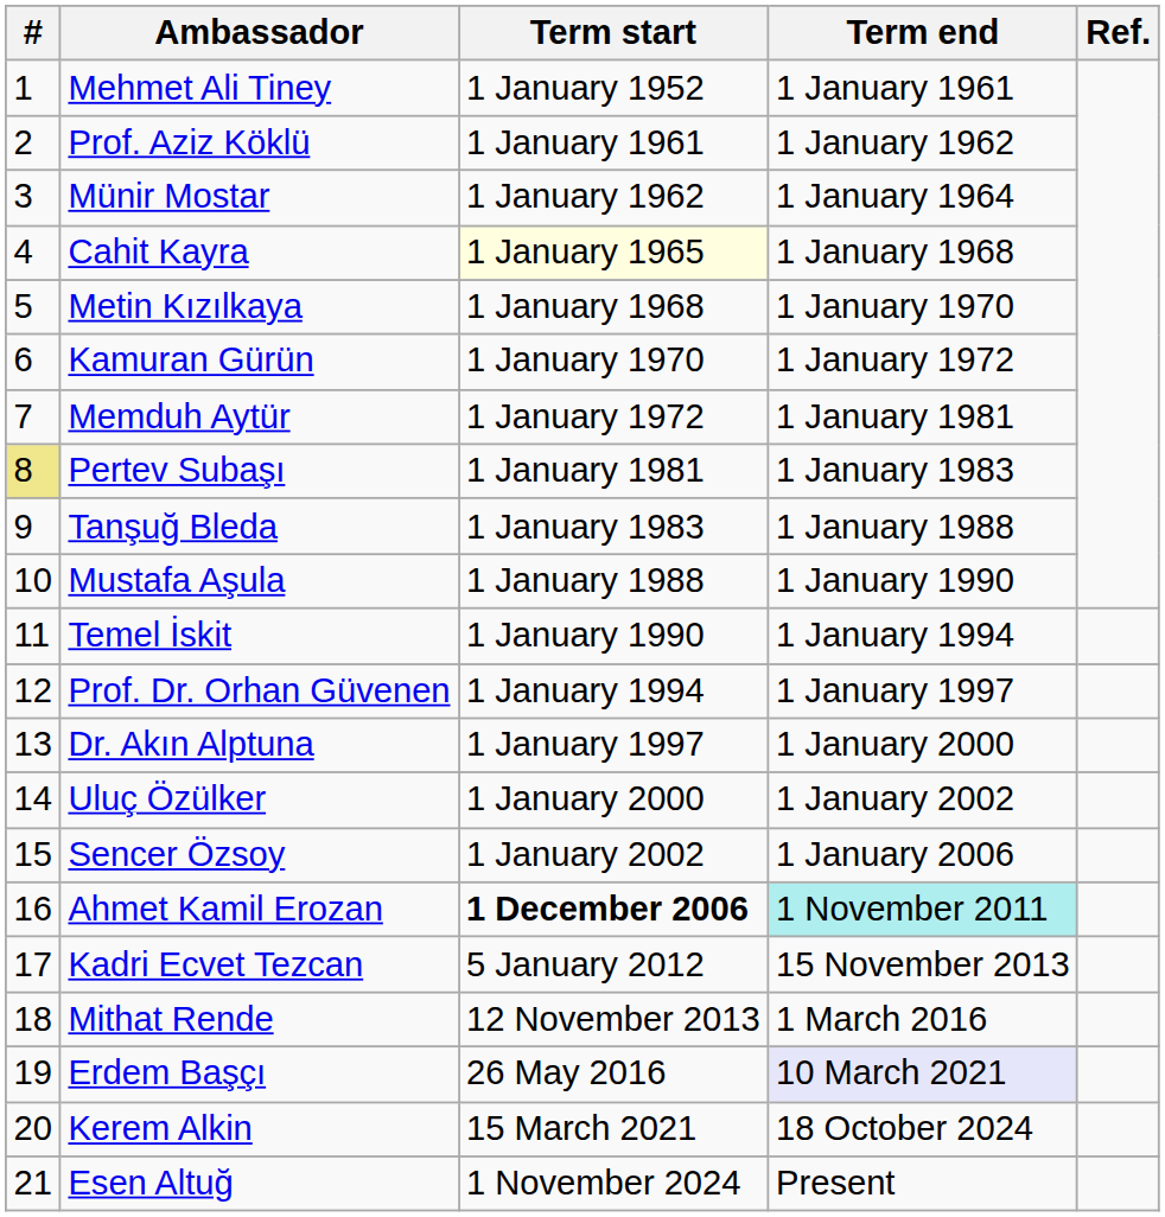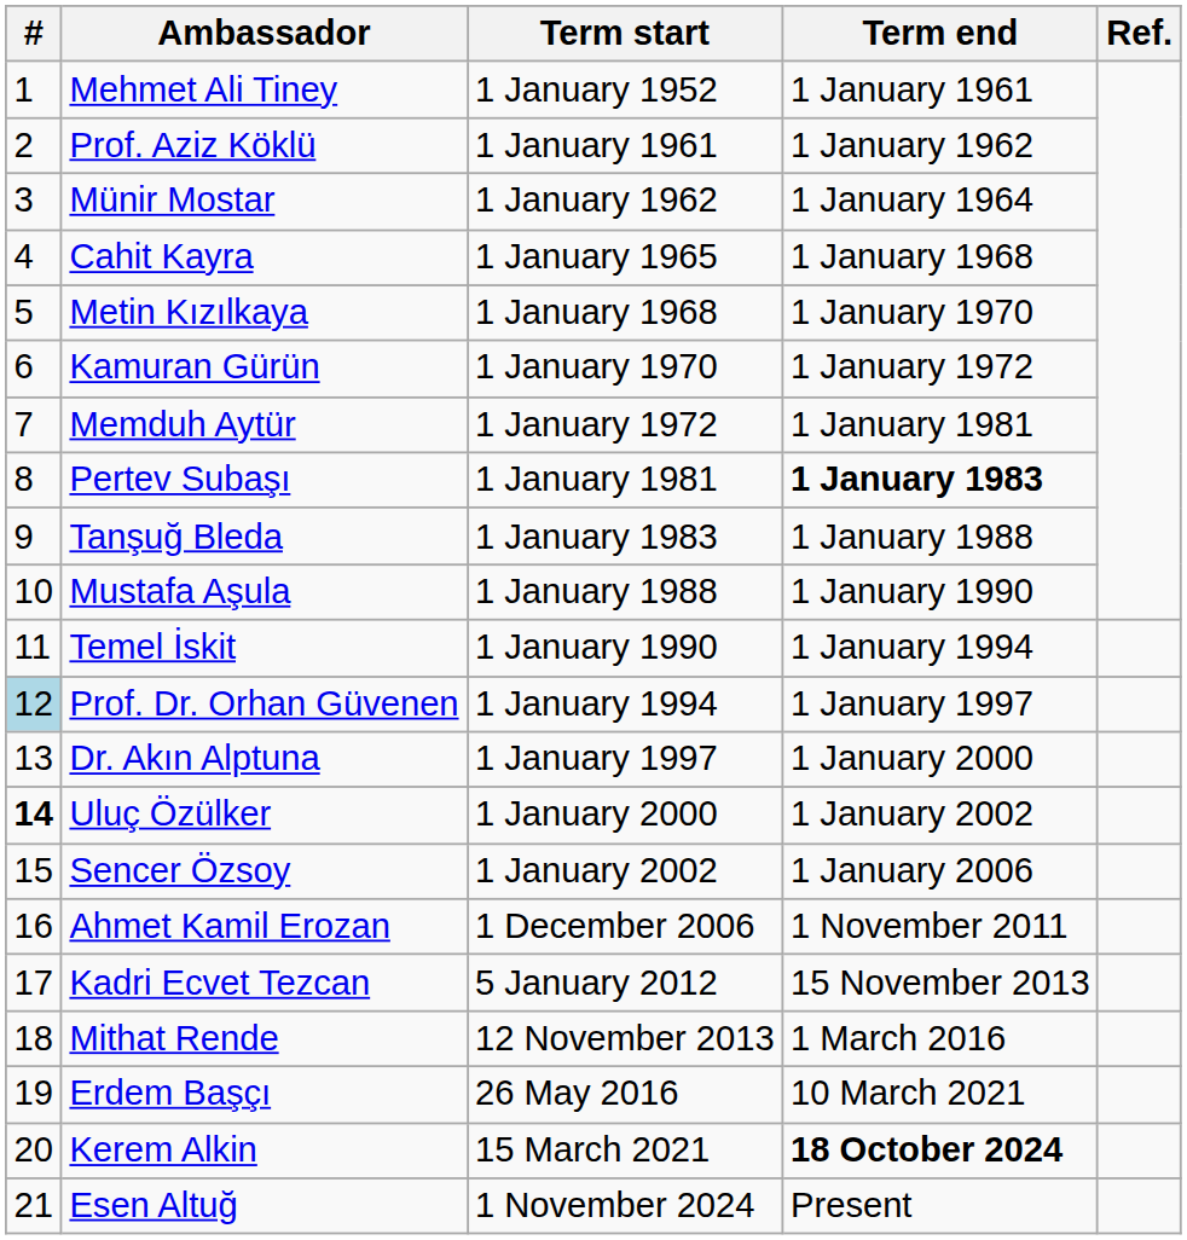Cahit Kayra | Term start: lightyellow background -> no background
Pertev Subaşı | #: khaki background -> no background
Pertev Subaşı | Term end: normal -> bold
Prof. Dr. Orhan Güvenen | #: no background -> lightblue background
Uluç Özülker | #: normal -> bold
Ahmet Kamil Erozan | Term start: bold -> normal
Ahmet Kamil Erozan | Term end: paleturquoise background -> no background
Erdem Başçı | Term end: lavender background -> no background
Kerem Alkin | Term end: normal -> bold
